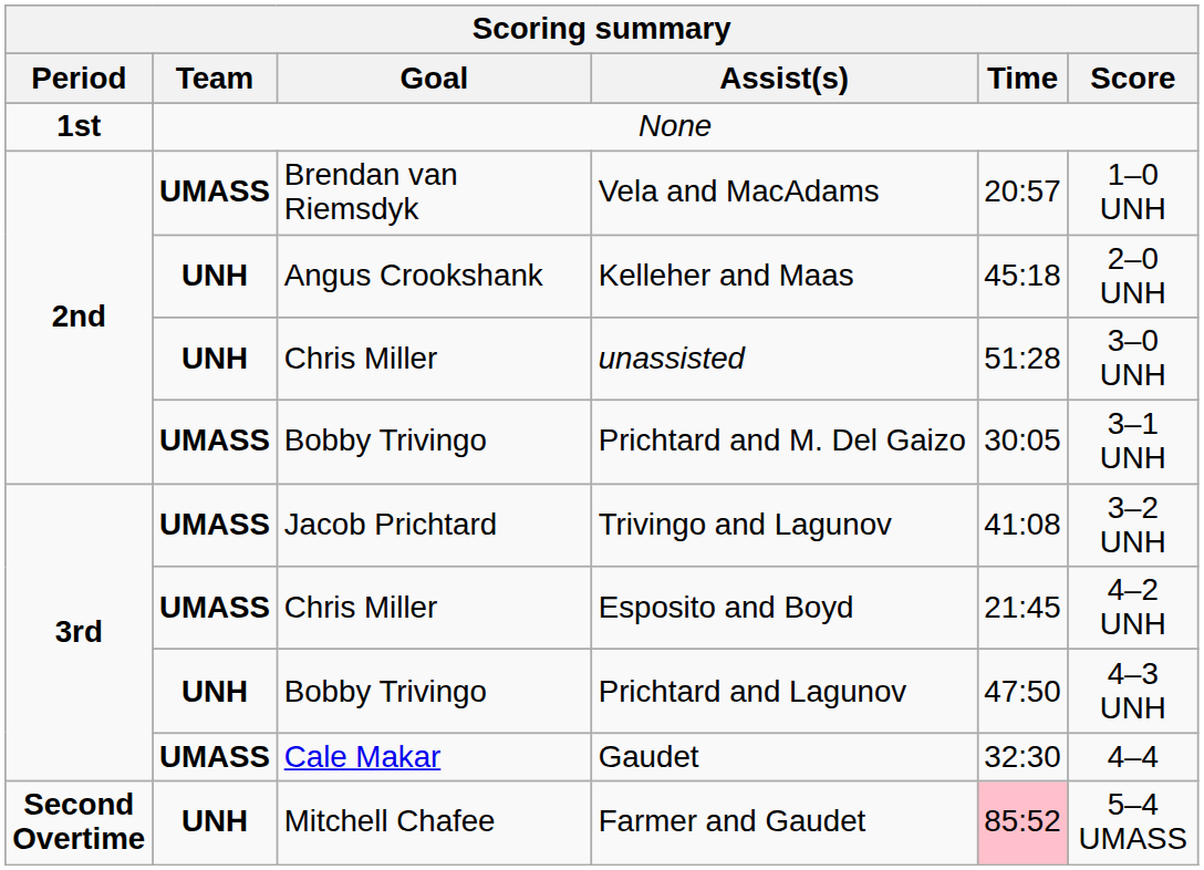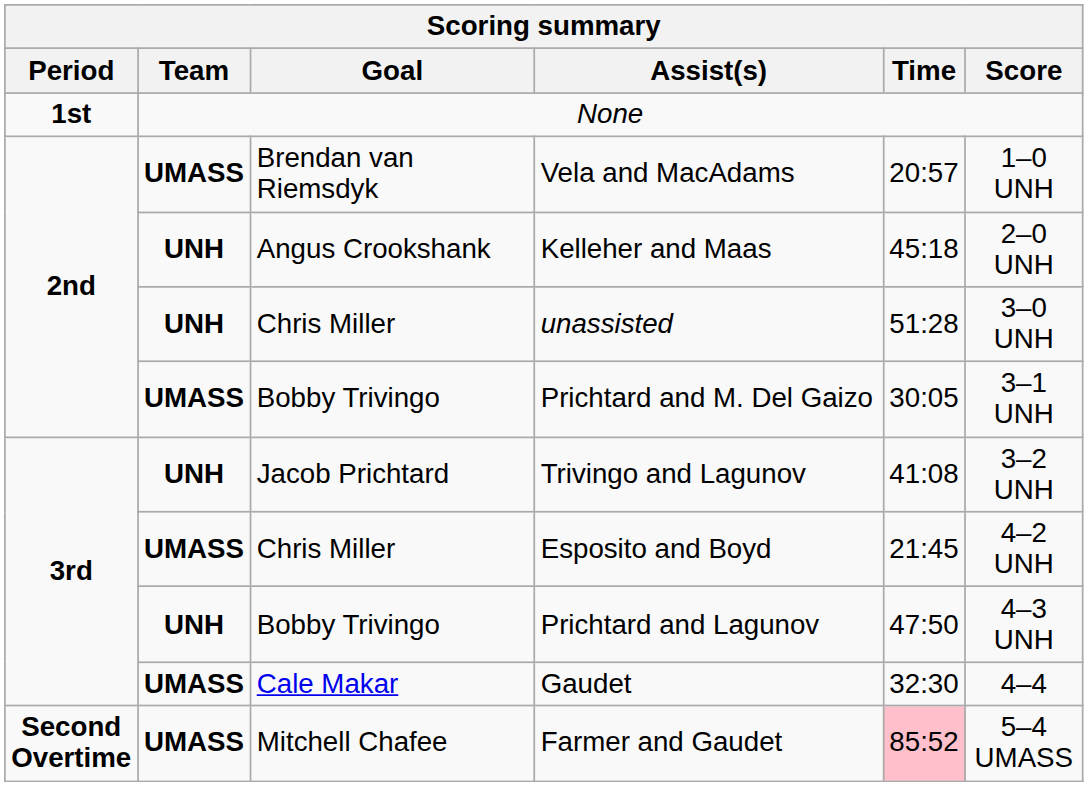Trivingo and Lagunov | Team: UMASS -> UNH
Farmer and Gaudet | Team: UNH -> UMASS
